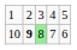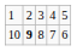10 | column 3: lightgreen background -> no background
